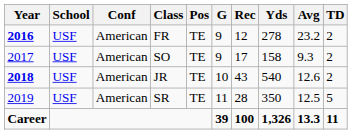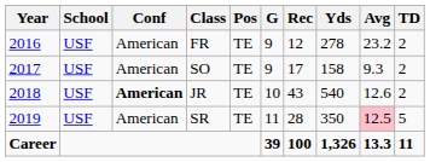FR | Year: bold -> normal
JR | Year: bold -> normal
JR | Conf: normal -> bold
SR | Avg: no background -> pink background
